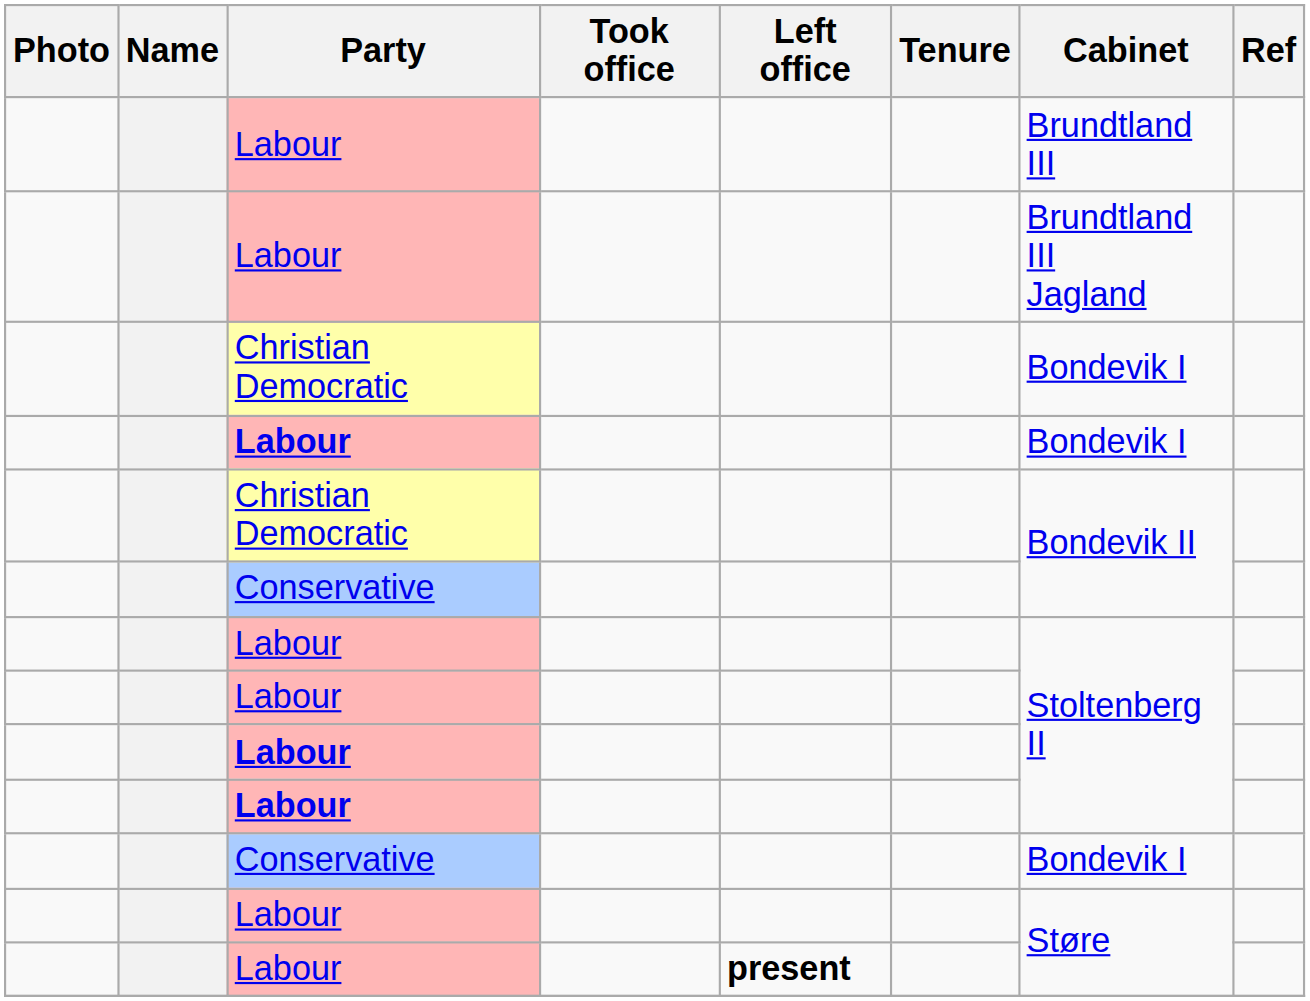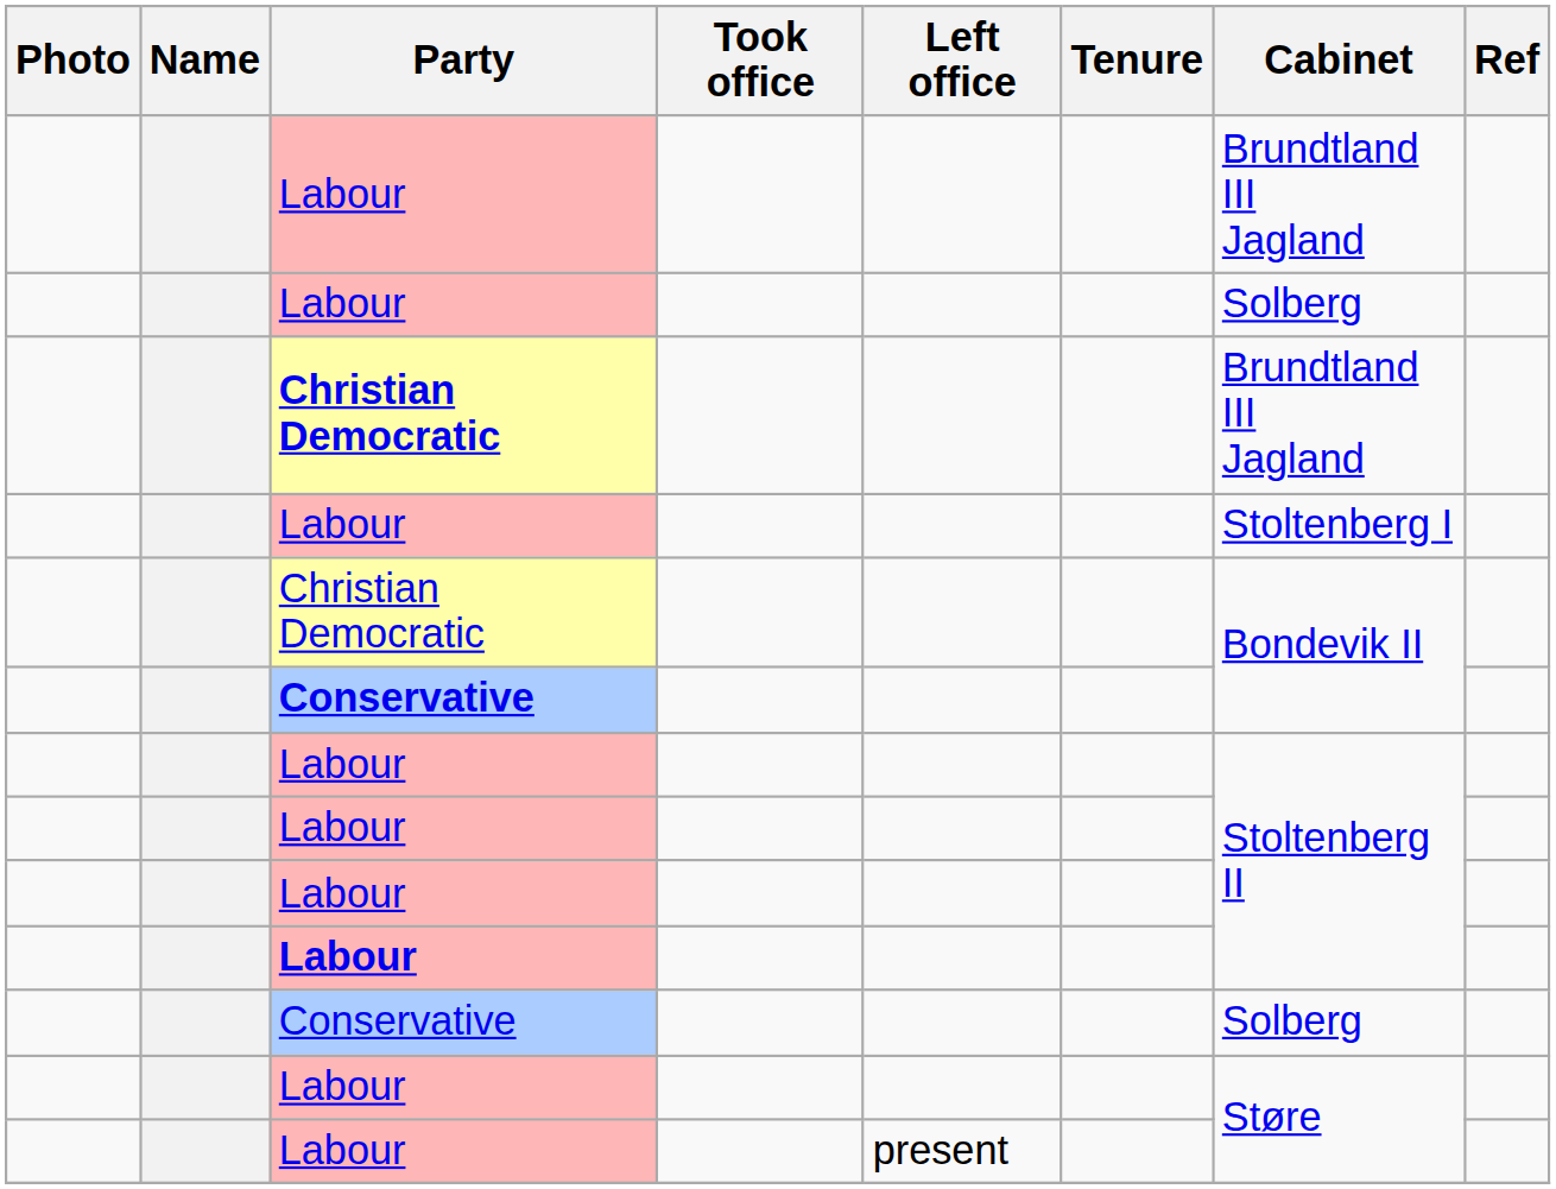row 2 | Cabinet: Brundtland III -> Brundtland III Jagland
row 3 | Cabinet: Brundtland III Jagland -> Solberg
row 4 | Party: normal -> bold
row 4 | Cabinet: Bondevik I -> Brundtland III Jagland
row 5 | Party: bold -> normal
row 5 | Cabinet: Bondevik I -> Stoltenberg I
row 7 | Party: normal -> bold
row 10 | Party: bold -> normal
row 12 | Cabinet: Bondevik I -> Solberg
row 14 | Left office: bold -> normal
